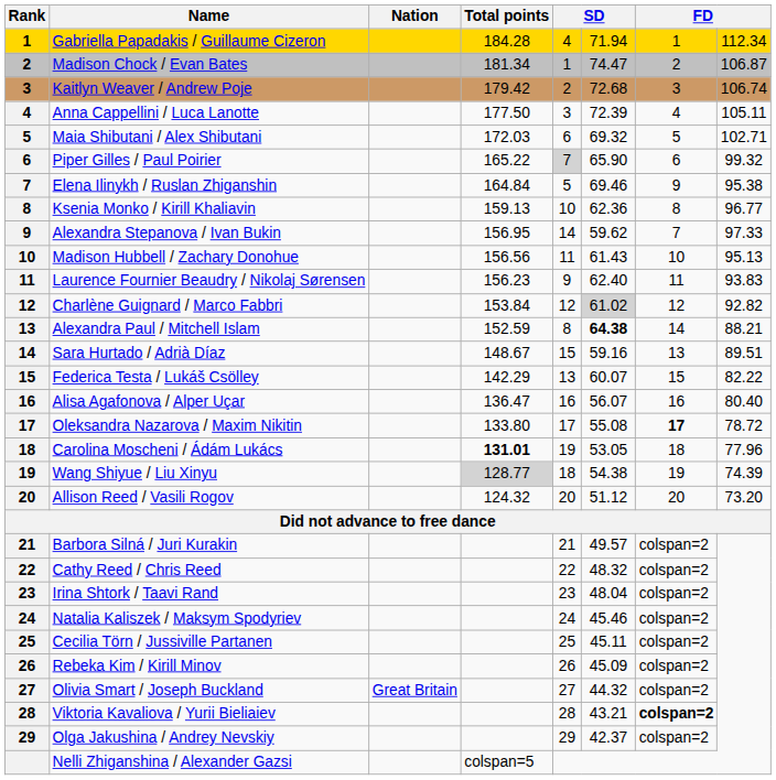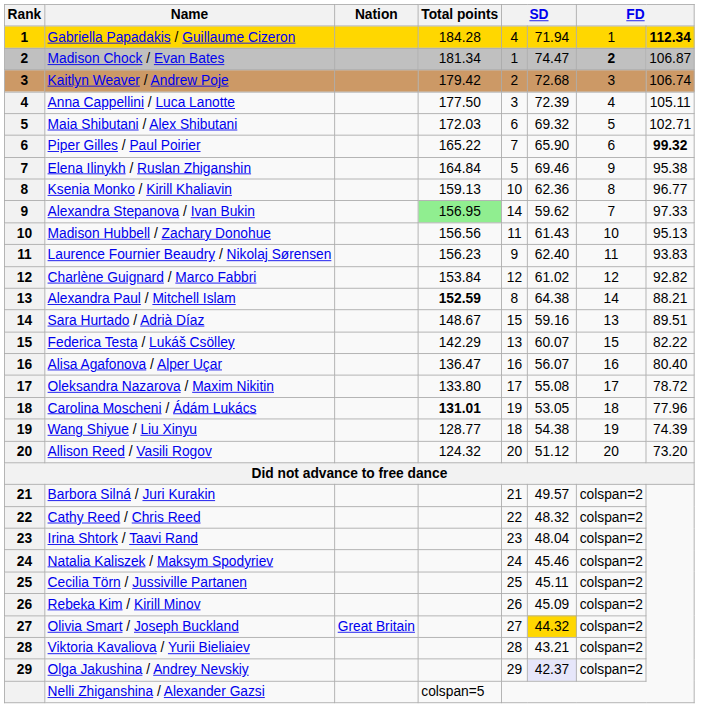Gabriella Papadakis / Guillaume Cizeron | column 8: normal -> bold
Madison Chock / Evan Bates | column 7: normal -> bold
Piper Gilles / Paul Poirier | column 5: lightgrey background -> no background
Piper Gilles / Paul Poirier | column 8: normal -> bold
Alexandra Stepanova / Ivan Bukin | Total points: no background -> lightgreen background
Charlène Guignard / Marco Fabbri | column 6: lightgrey background -> no background
Alexandra Paul / Mitchell Islam | Total points: normal -> bold
Alexandra Paul / Mitchell Islam | column 6: bold -> normal
Oleksandra Nazarova / Maxim Nikitin | column 7: bold -> normal
Wang Shiyue / Liu Xinyu | Total points: lightgrey background -> no background
Olivia Smart / Joseph Buckland | column 6: no background -> gold background
Viktoria Kavaliova / Yurii Bieliaiev | column 7: bold -> normal
Olga Jakushina / Andrey Nevskiy | column 6: no background -> lavender background
